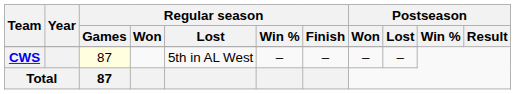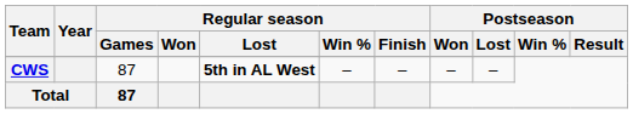CWS | Regular season / Games: lightyellow background -> no background
CWS | Regular season / Lost: normal -> bold
